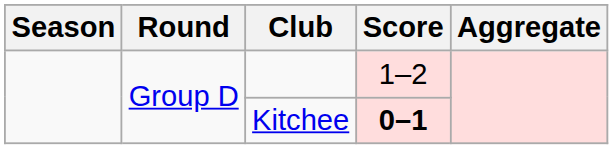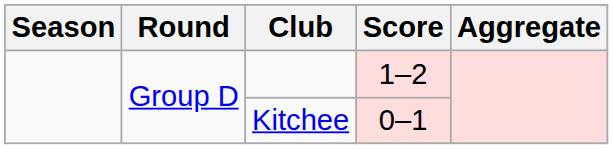Kitchee | Score: bold -> normal
